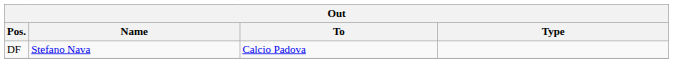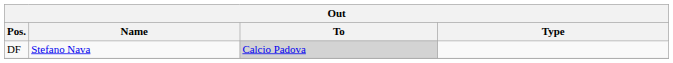DF | To: no background -> lightgrey background
